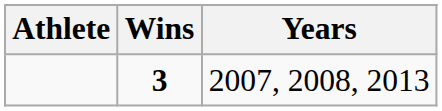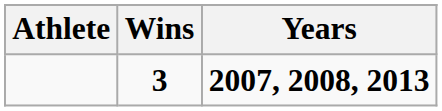row 2 | Years: normal -> bold
